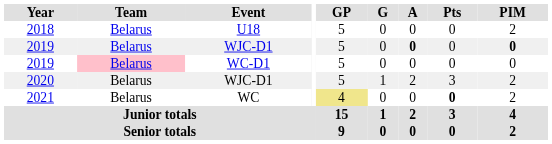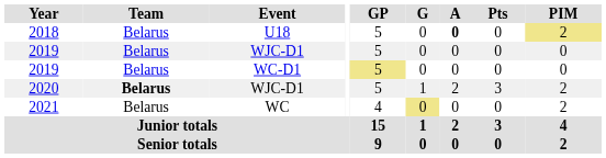2018 | A: normal -> bold
2018 | PIM: no background -> khaki background
2019 / WJC-D1 | A: bold -> normal
2019 / WJC-D1 | PIM: bold -> normal
2019 / WC-D1 | Team: pink background -> no background
2019 / WC-D1 | GP: no background -> khaki background
2020 | Team: normal -> bold
2021 | GP: khaki background -> no background
2021 | G: no background -> khaki background
2021 | Pts: bold -> normal
